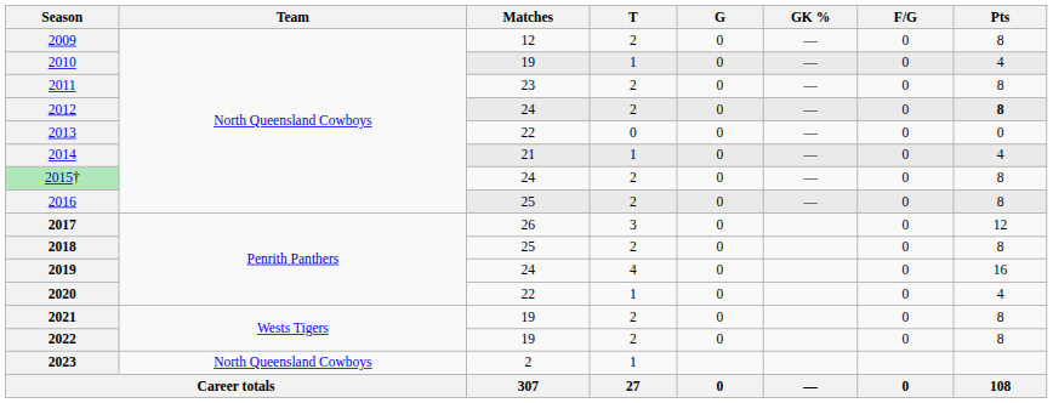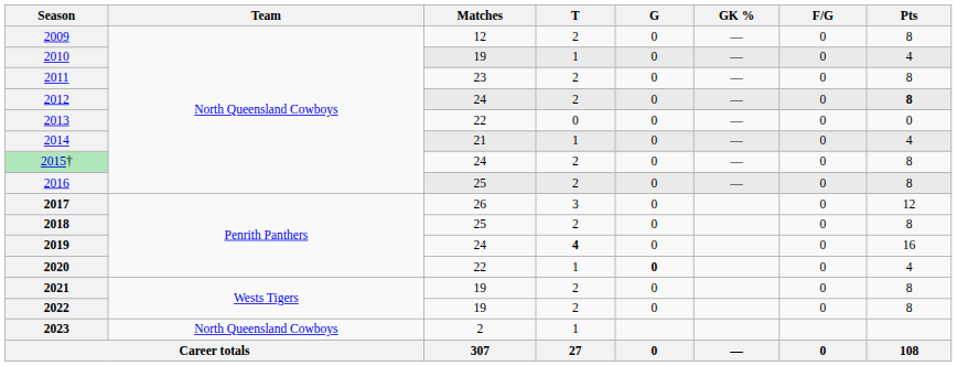2019 | T: normal -> bold
2020 | G: normal -> bold
